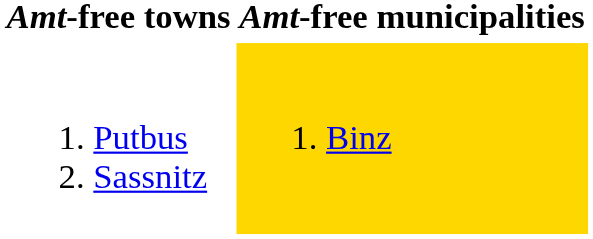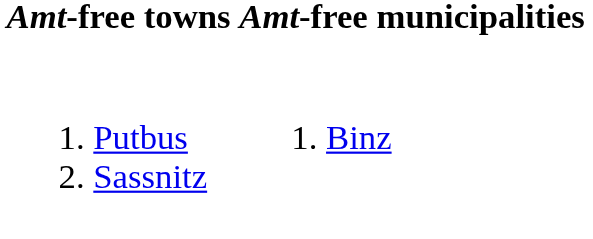Putbus Sassnitz | Amt-free municipalities: gold background -> no background
